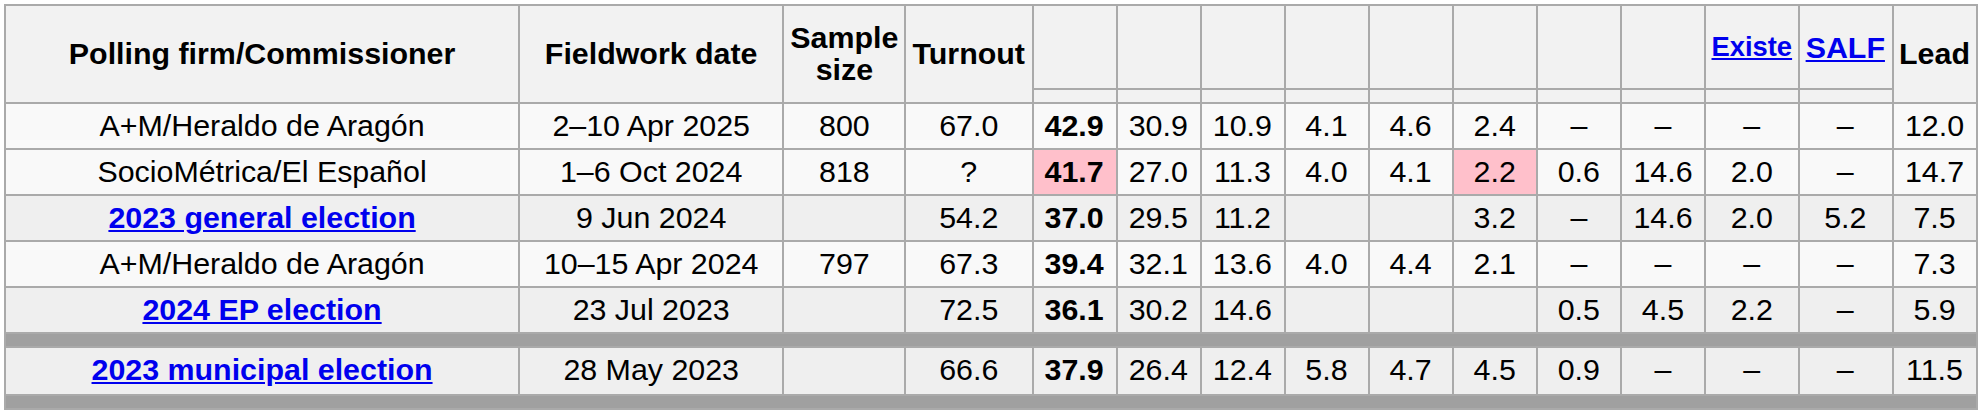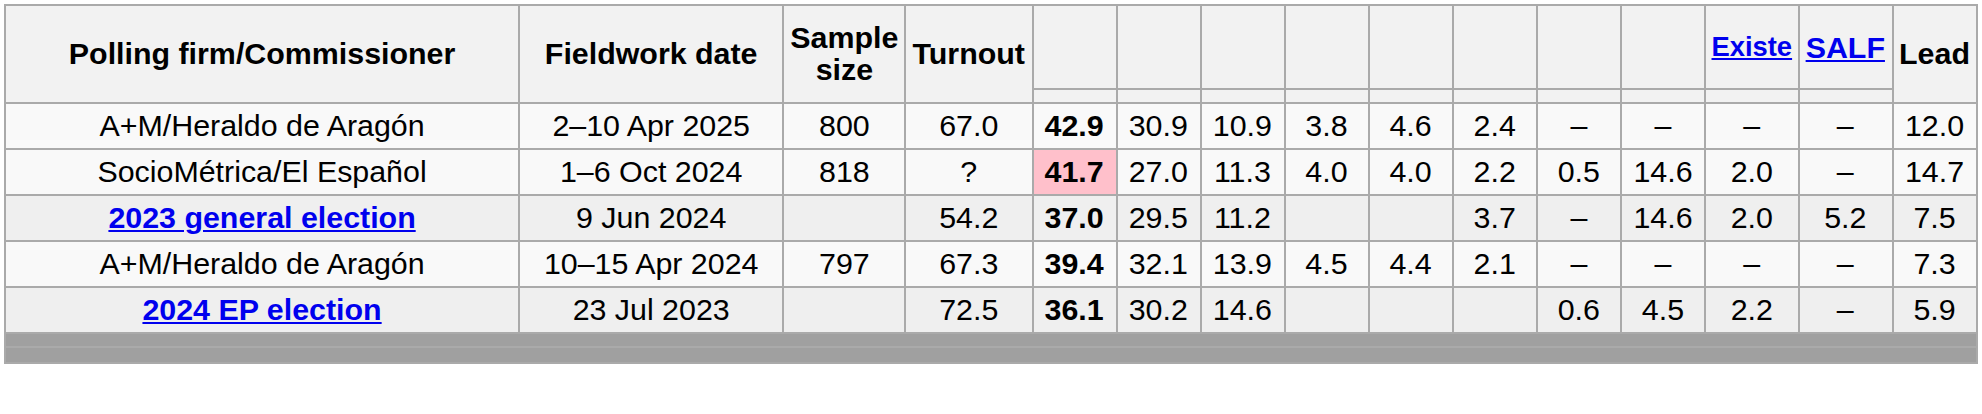2–10 Apr 2025 | column 8: 4.1 -> 3.8
1–6 Oct 2024 | column 9: 4.1 -> 4.0
1–6 Oct 2024 | column 10: pink background -> no background
1–6 Oct 2024 | column 11: 0.6 -> 0.5
9 Jun 2024 | column 10: 3.2 -> 3.7
10–15 Apr 2024 | column 7: 13.6 -> 13.9
10–15 Apr 2024 | column 8: 4.0 -> 4.5
23 Jul 2023 | column 11: 0.5 -> 0.6
- row: 2023 municipal election | 28 May 2023 | 66.6 | 37.9 | 26.4 | 12.4 | 5.8 | 4.7 | 4.5 | 0.9 | – | – | – | 11.5
